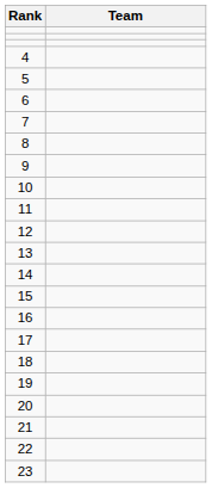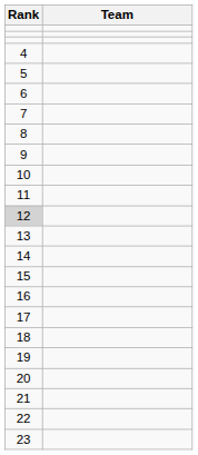row 13 | Rank: no background -> lightgrey background
